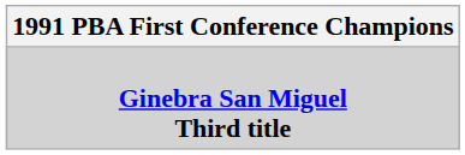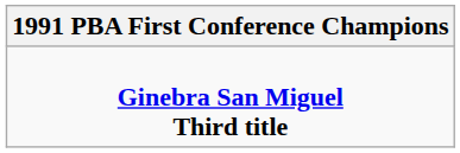row 2 | column 1: lightgrey background -> no background
